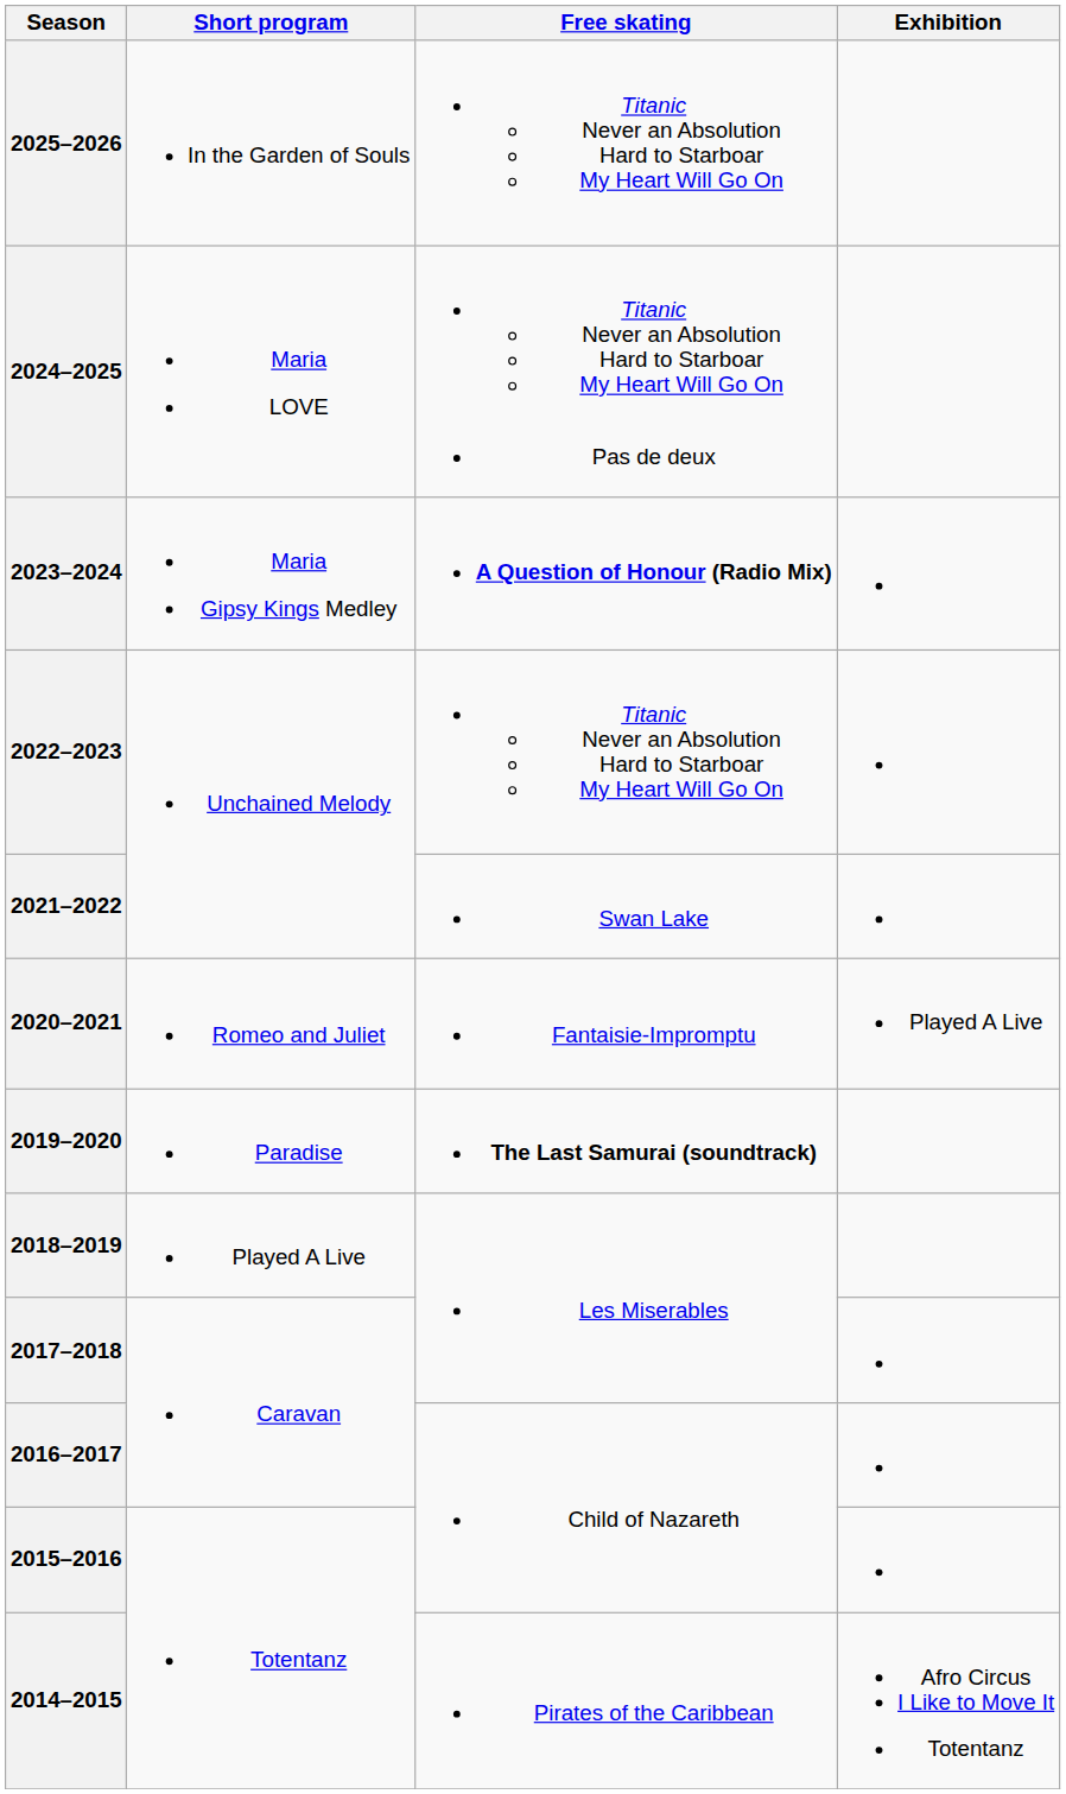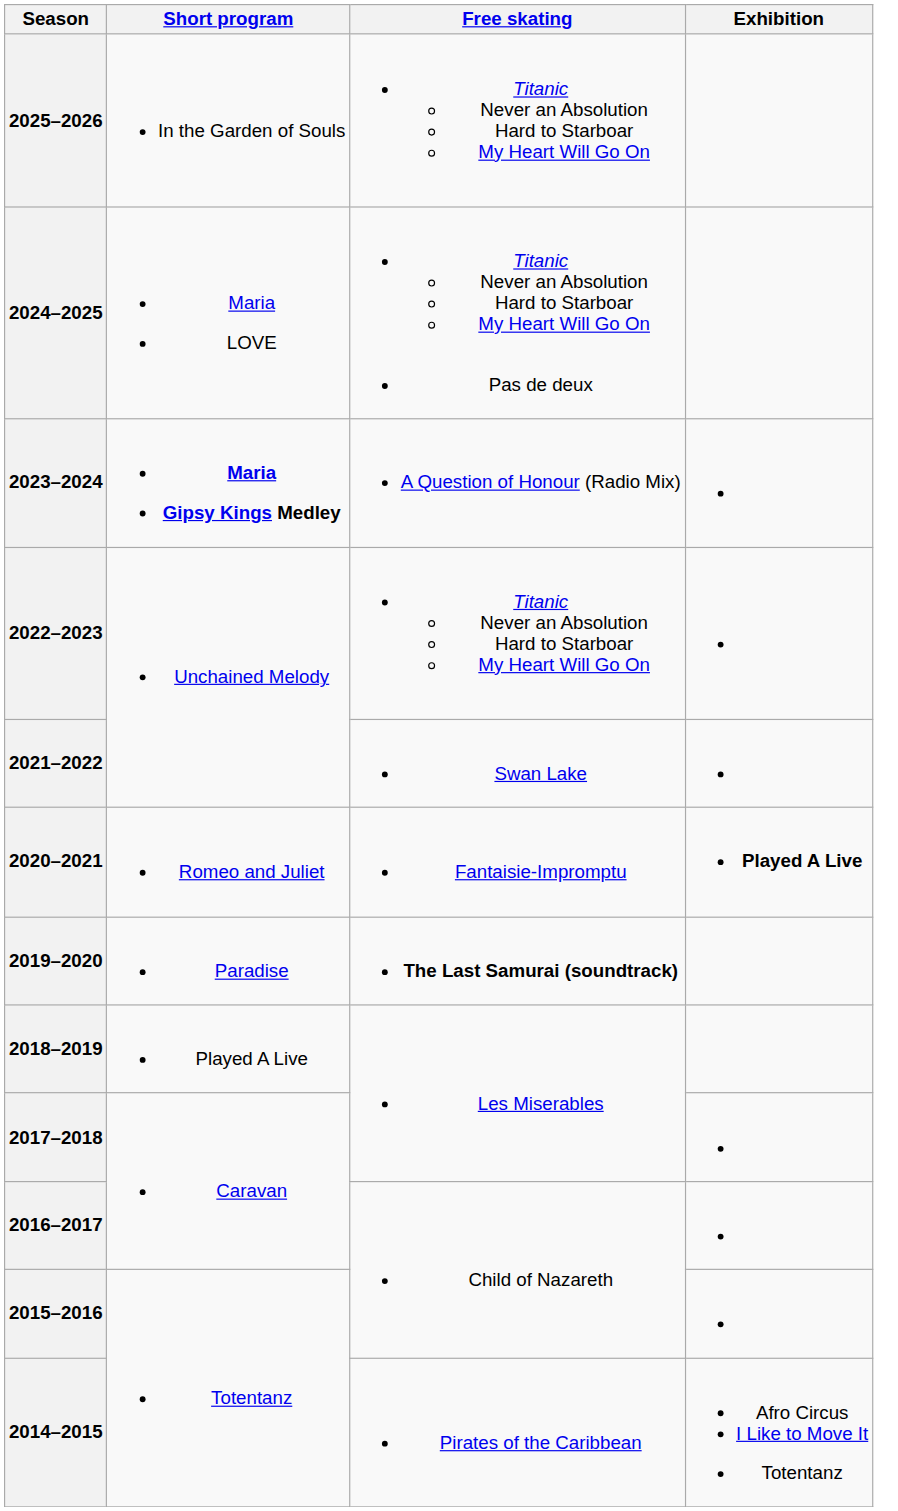2023–2024 | Short program: normal -> bold
2023–2024 | Free skating: bold -> normal
2020–2021 | Exhibition: normal -> bold
